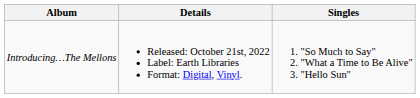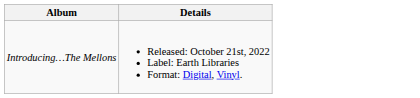- column: Singles | "So Much to Say" "What a Time to Be Alive" "Hello Sun"
